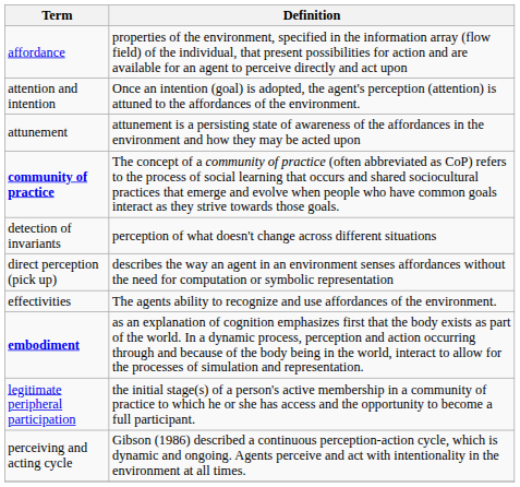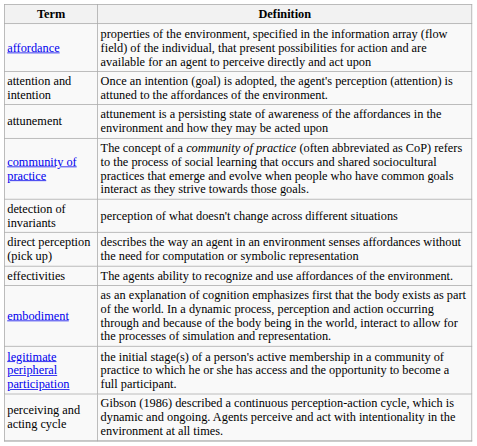community of practice | Term: bold -> normal
embodiment | Term: bold -> normal
